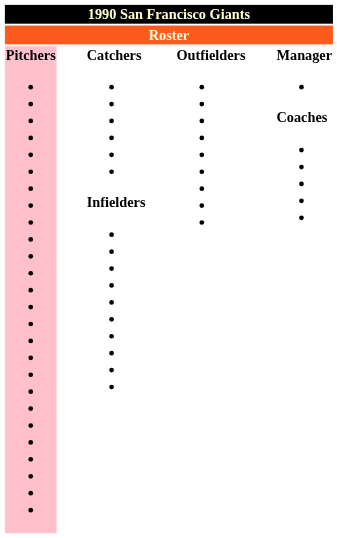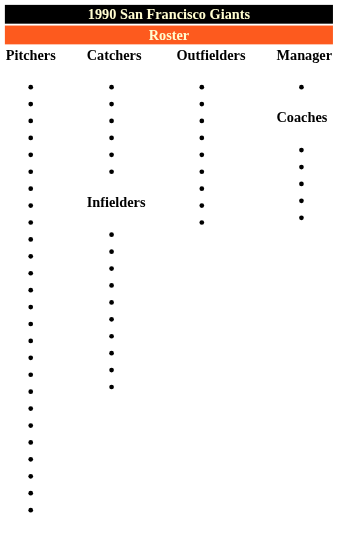Pitchers | column 1: pink background -> no background
